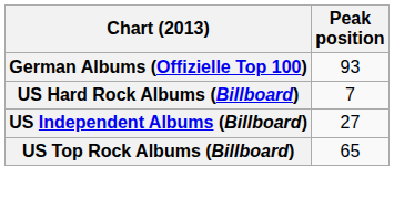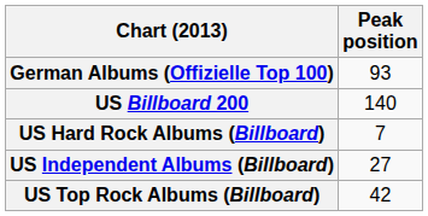+ row: US Billboard 200 | 140
US Top Rock Albums (Billboard) | Peak position: 65 -> 42
